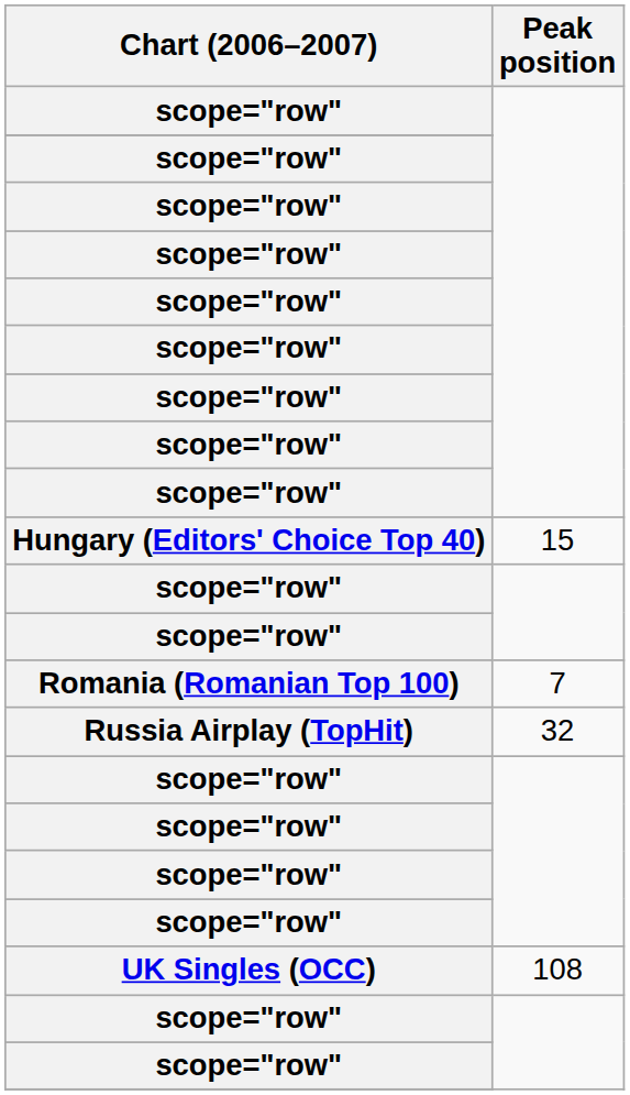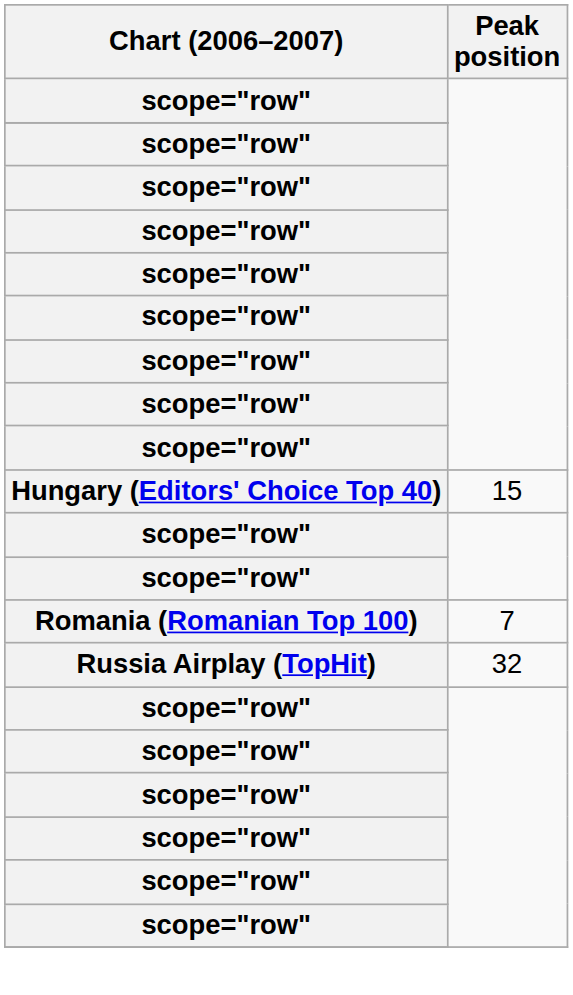- row: UK Singles (OCC) | 108
